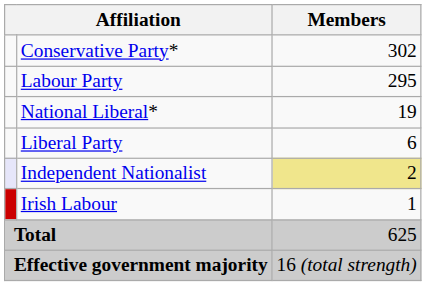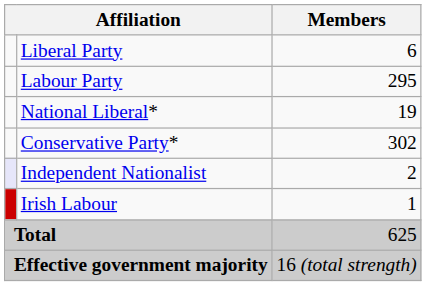rows swapped: Conservative Party* <-> Liberal Party
Independent Nationalist | Members: khaki background -> no background
